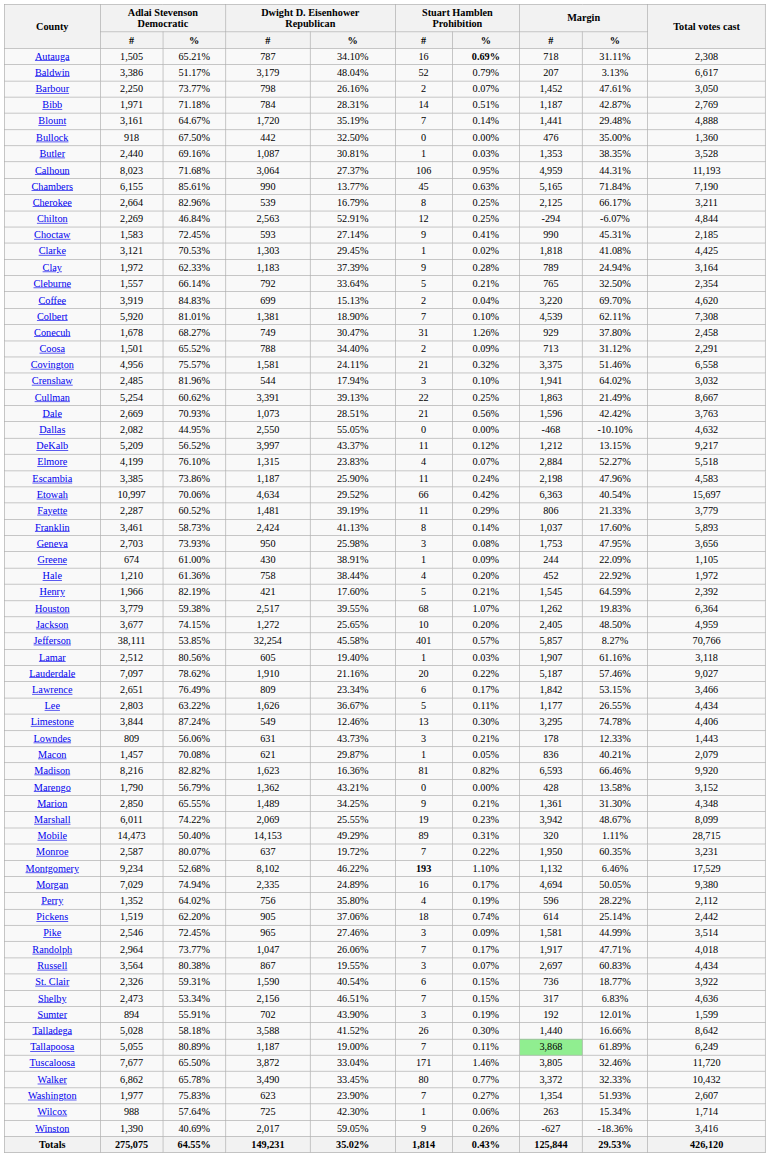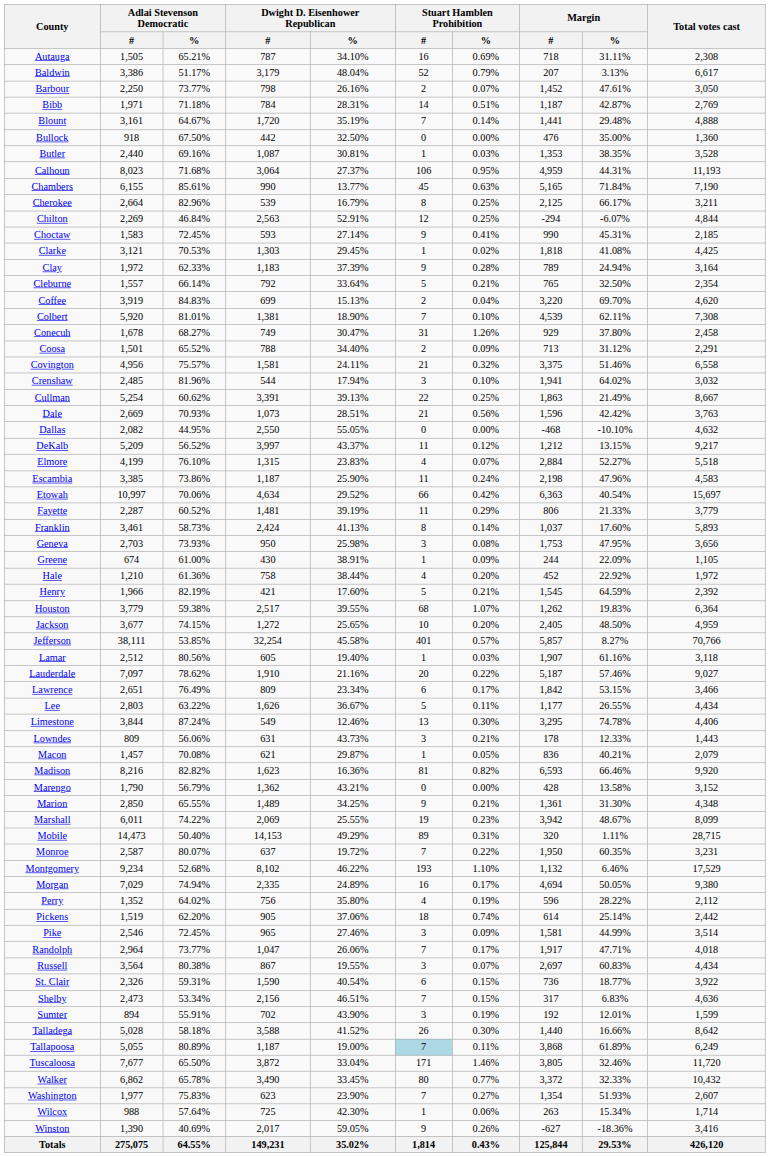Autauga | Stuart Hamblen Prohibition / %: bold -> normal
Montgomery | Stuart Hamblen Prohibition / #: bold -> normal
Tallapoosa | Stuart Hamblen Prohibition / #: no background -> lightblue background
Tallapoosa | Margin / #: lightgreen background -> no background
